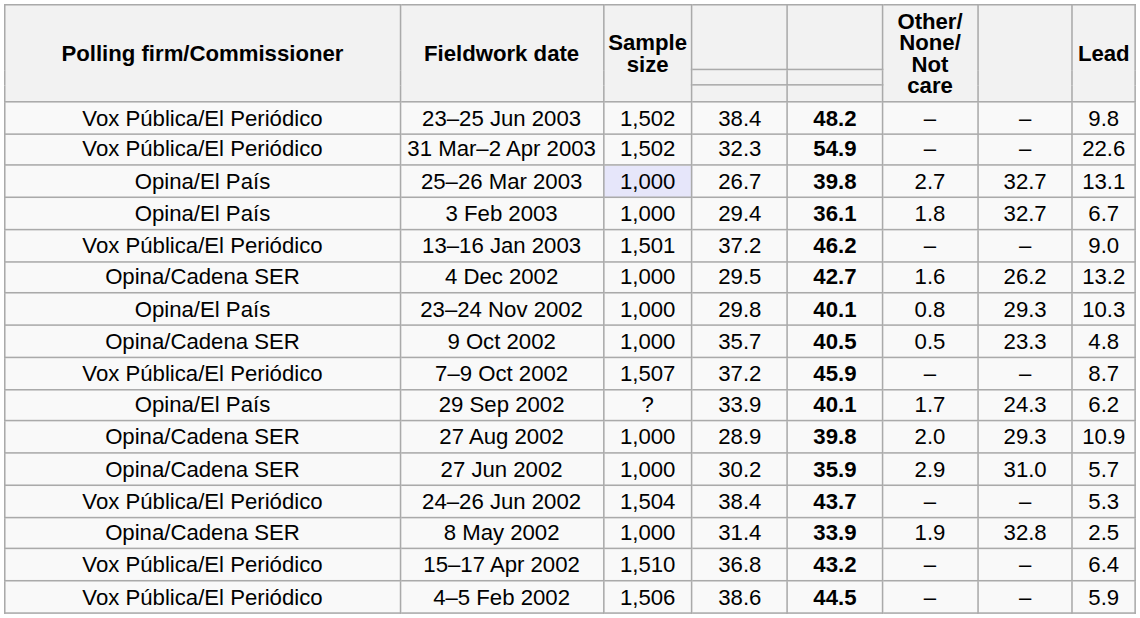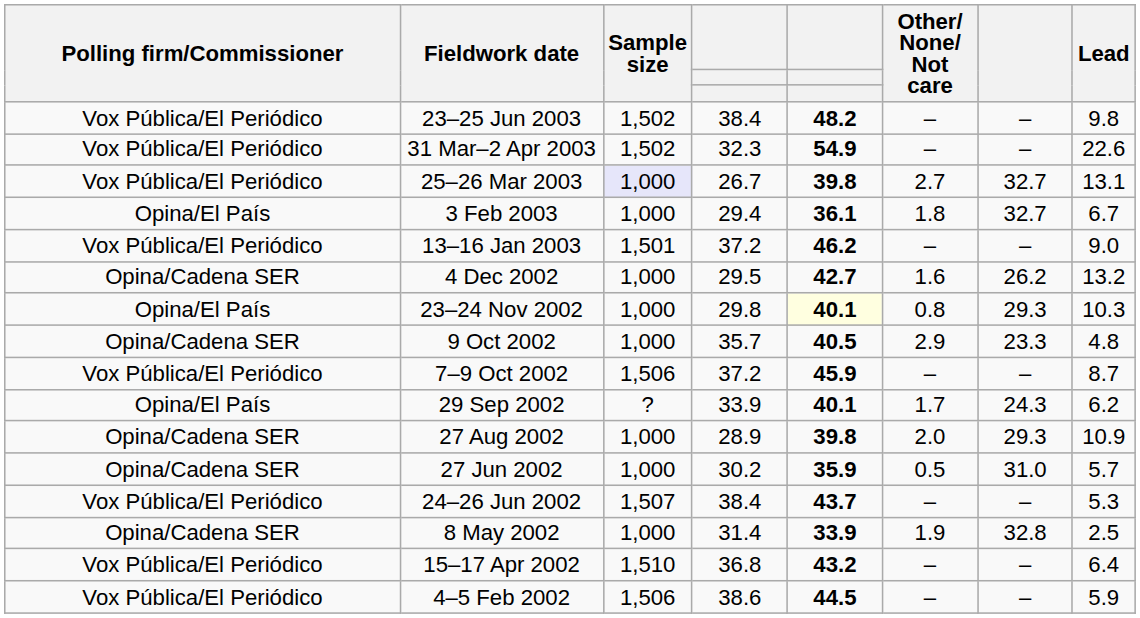25–26 Mar 2003 | Polling firm/Commissioner: Opina/El País -> Vox Pública/El Periódico
23–24 Nov 2002 | column 5: no background -> lightyellow background
9 Oct 2002 | Other/ None/ Not care: 0.5 -> 2.9
7–9 Oct 2002 | Sample size: 1,507 -> 1,506
27 Jun 2002 | Other/ None/ Not care: 2.9 -> 0.5
24–26 Jun 2002 | Sample size: 1,504 -> 1,507
